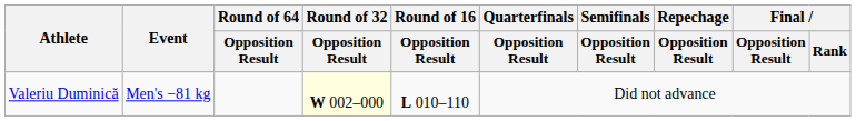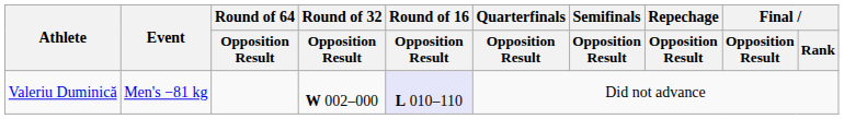Valeriu Duminică | Round of 32 / Opposition Result: lightyellow background -> no background
Valeriu Duminică | Round of 16 / Opposition Result: no background -> lavender background
